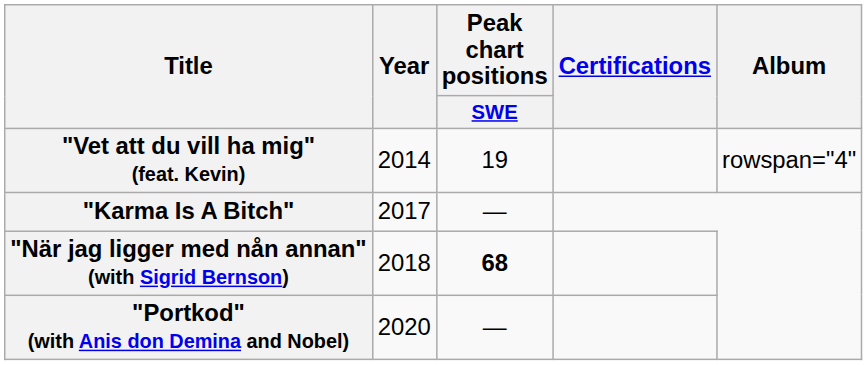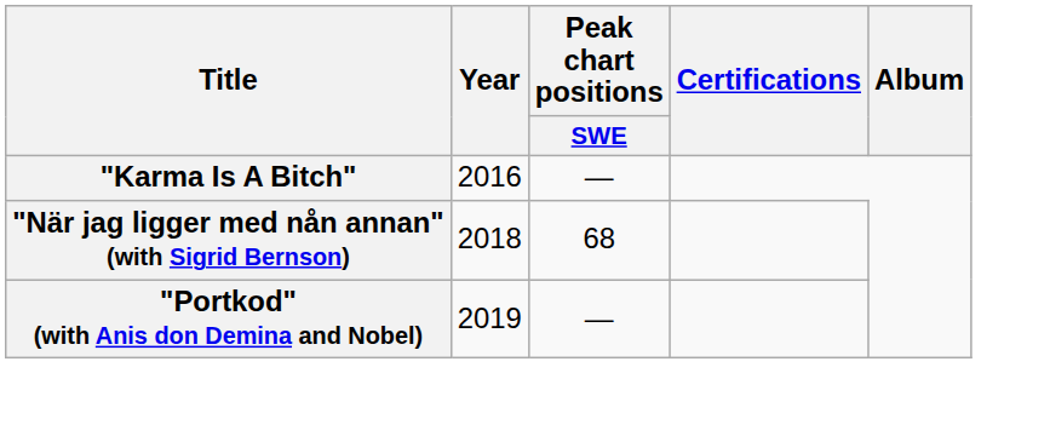- row: "Vet att du vill ha mig" (feat. Kevin) | 2014 | 19 | rowspan="4"
"Karma Is A Bitch" | Year: 2017 -> 2016
"När jag ligger med nån annan" (with Sigrid Bernson) | Peak chart positions / SWE: bold -> normal
"Portkod" (with Anis don Demina and Nobel) | Year: 2020 -> 2019
